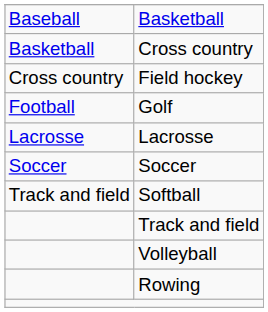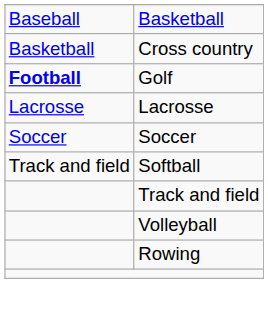- row: Cross country | Field hockey
Golf | column 1: normal -> bold
